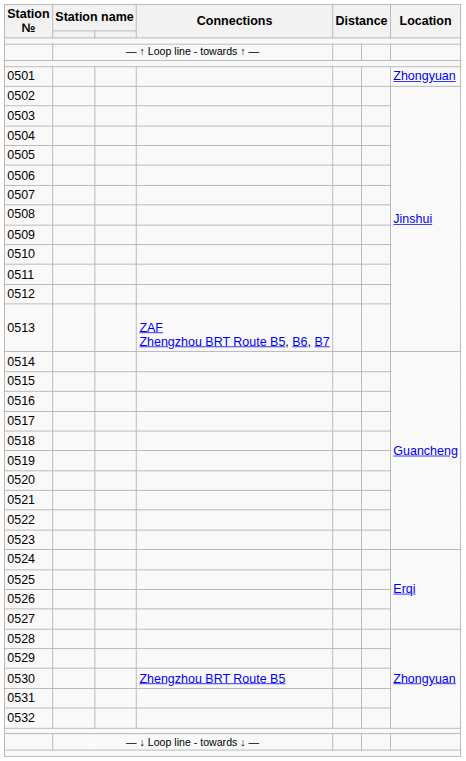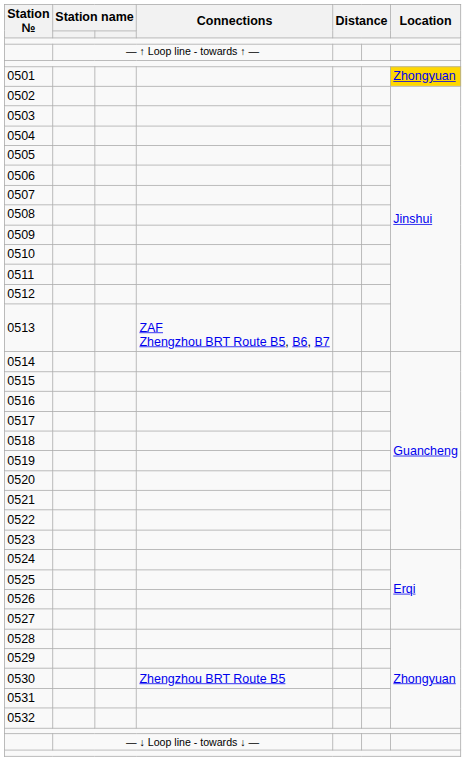0501 | Location: no background -> gold background
